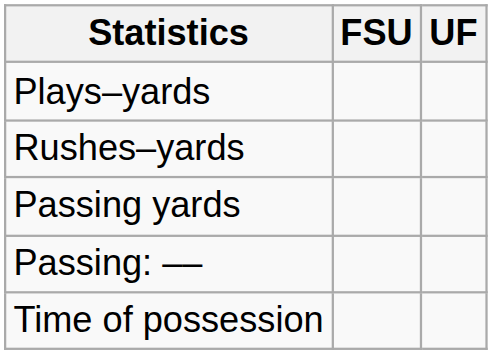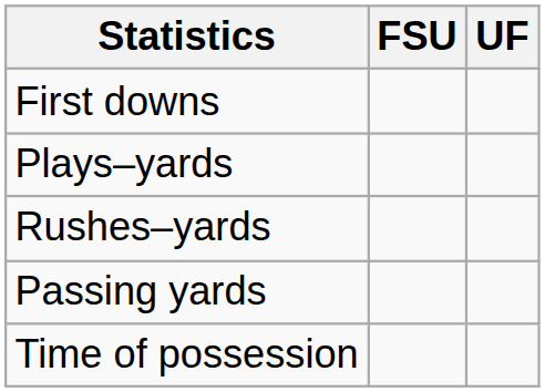+ row: First downs
- row: Passing: ––
